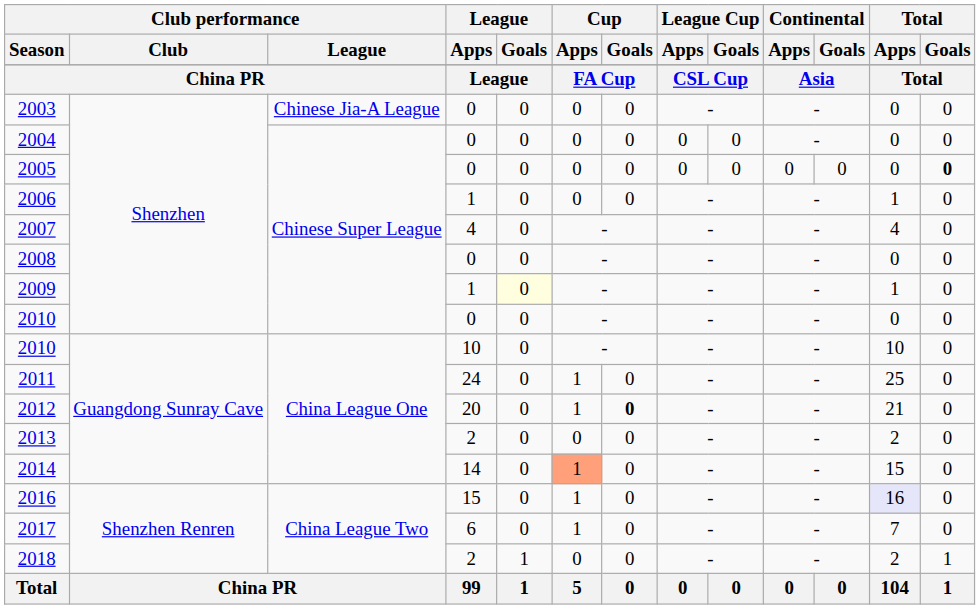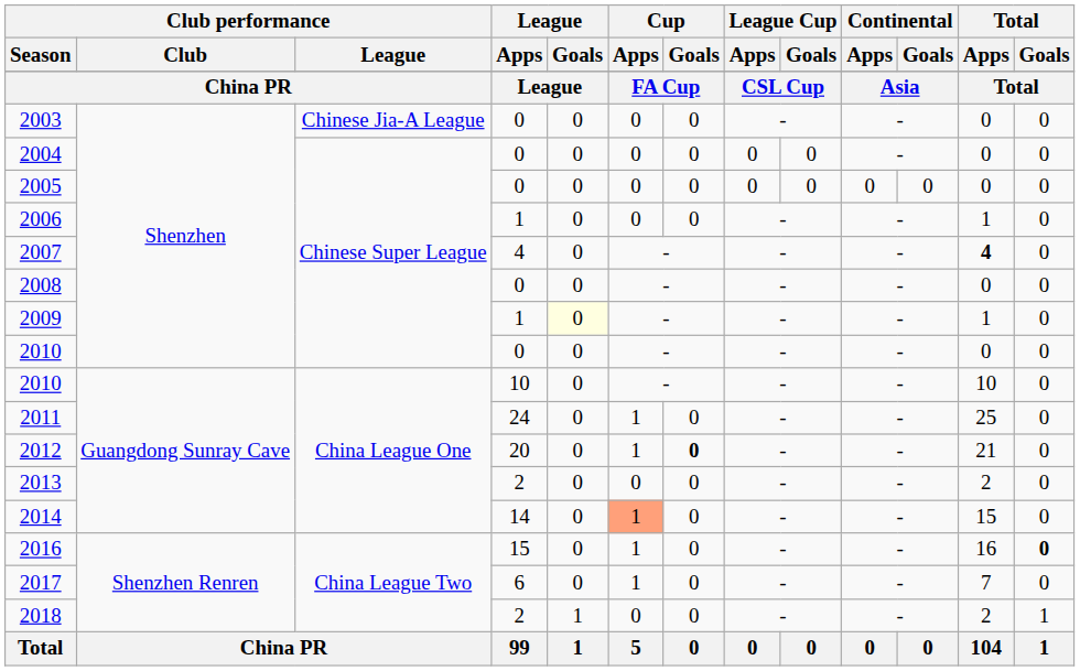2005 | Total / Goals: bold -> normal
2007 | Total / Apps: normal -> bold
2016 | Total / Apps: lavender background -> no background
2016 | Total / Goals: normal -> bold
